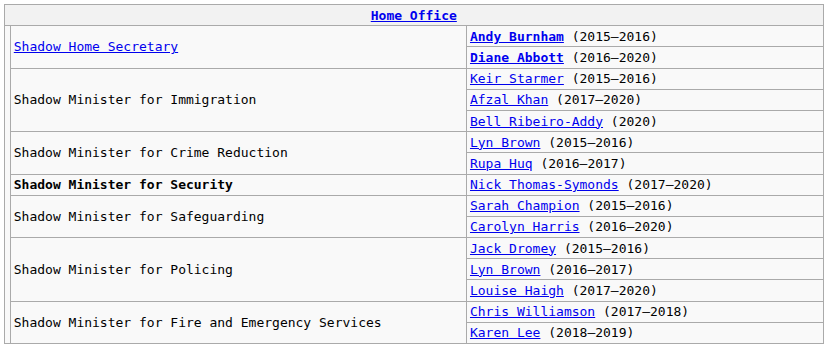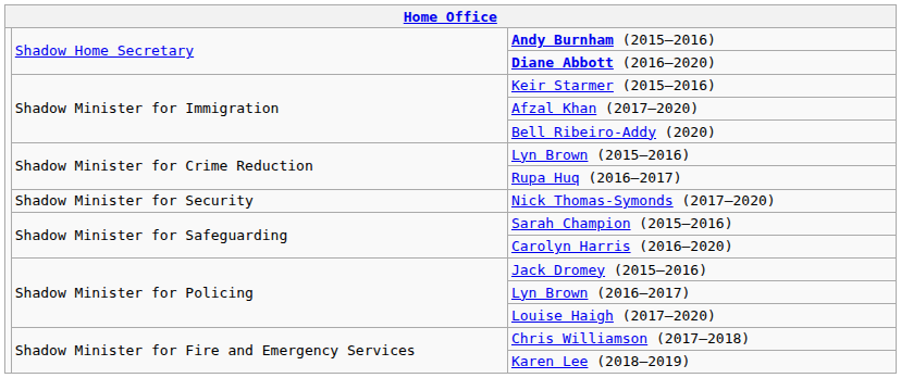Nick Thomas-Symonds (2017–2020) | column 2: bold -> normal
